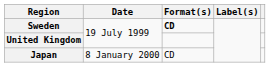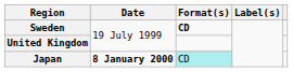Japan | Date: normal -> bold
Japan | Format(s): no background -> paleturquoise background
